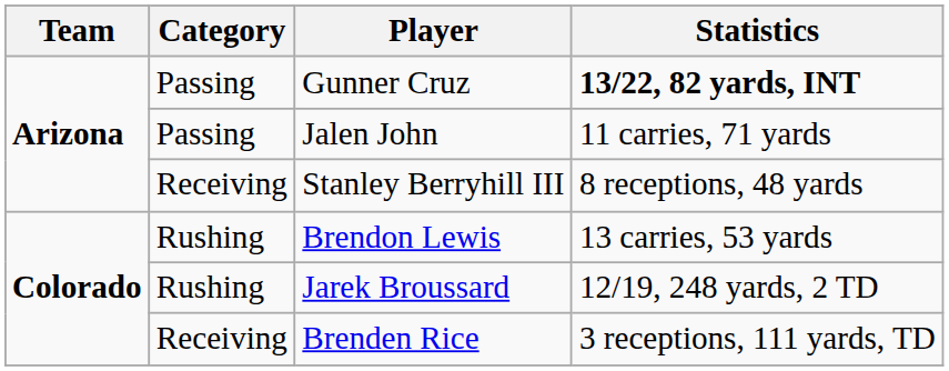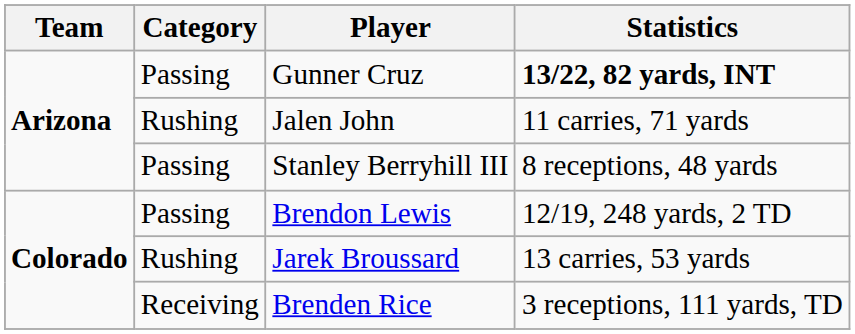Jalen John | Category: Passing -> Rushing
Stanley Berryhill III | Category: Receiving -> Passing
Brendon Lewis | Category: Rushing -> Passing
Brendon Lewis | Statistics: 13 carries, 53 yards -> 12/19, 248 yards, 2 TD
Jarek Broussard | Statistics: 12/19, 248 yards, 2 TD -> 13 carries, 53 yards
